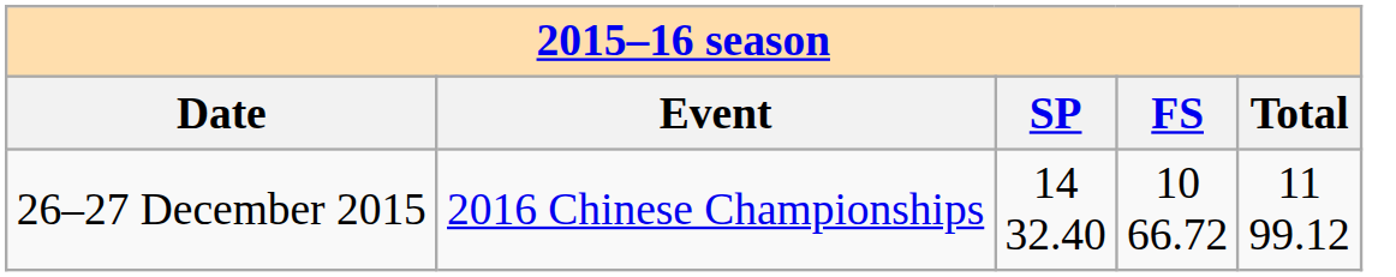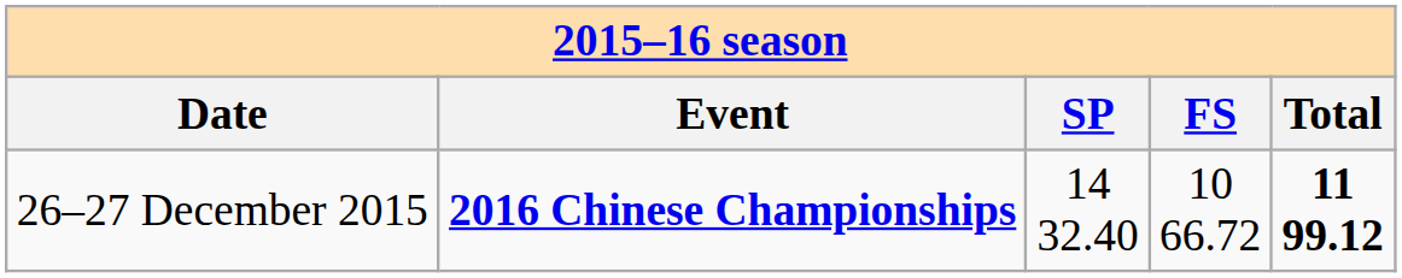26–27 December 2015 | Event: normal -> bold
26–27 December 2015 | Total: normal -> bold
